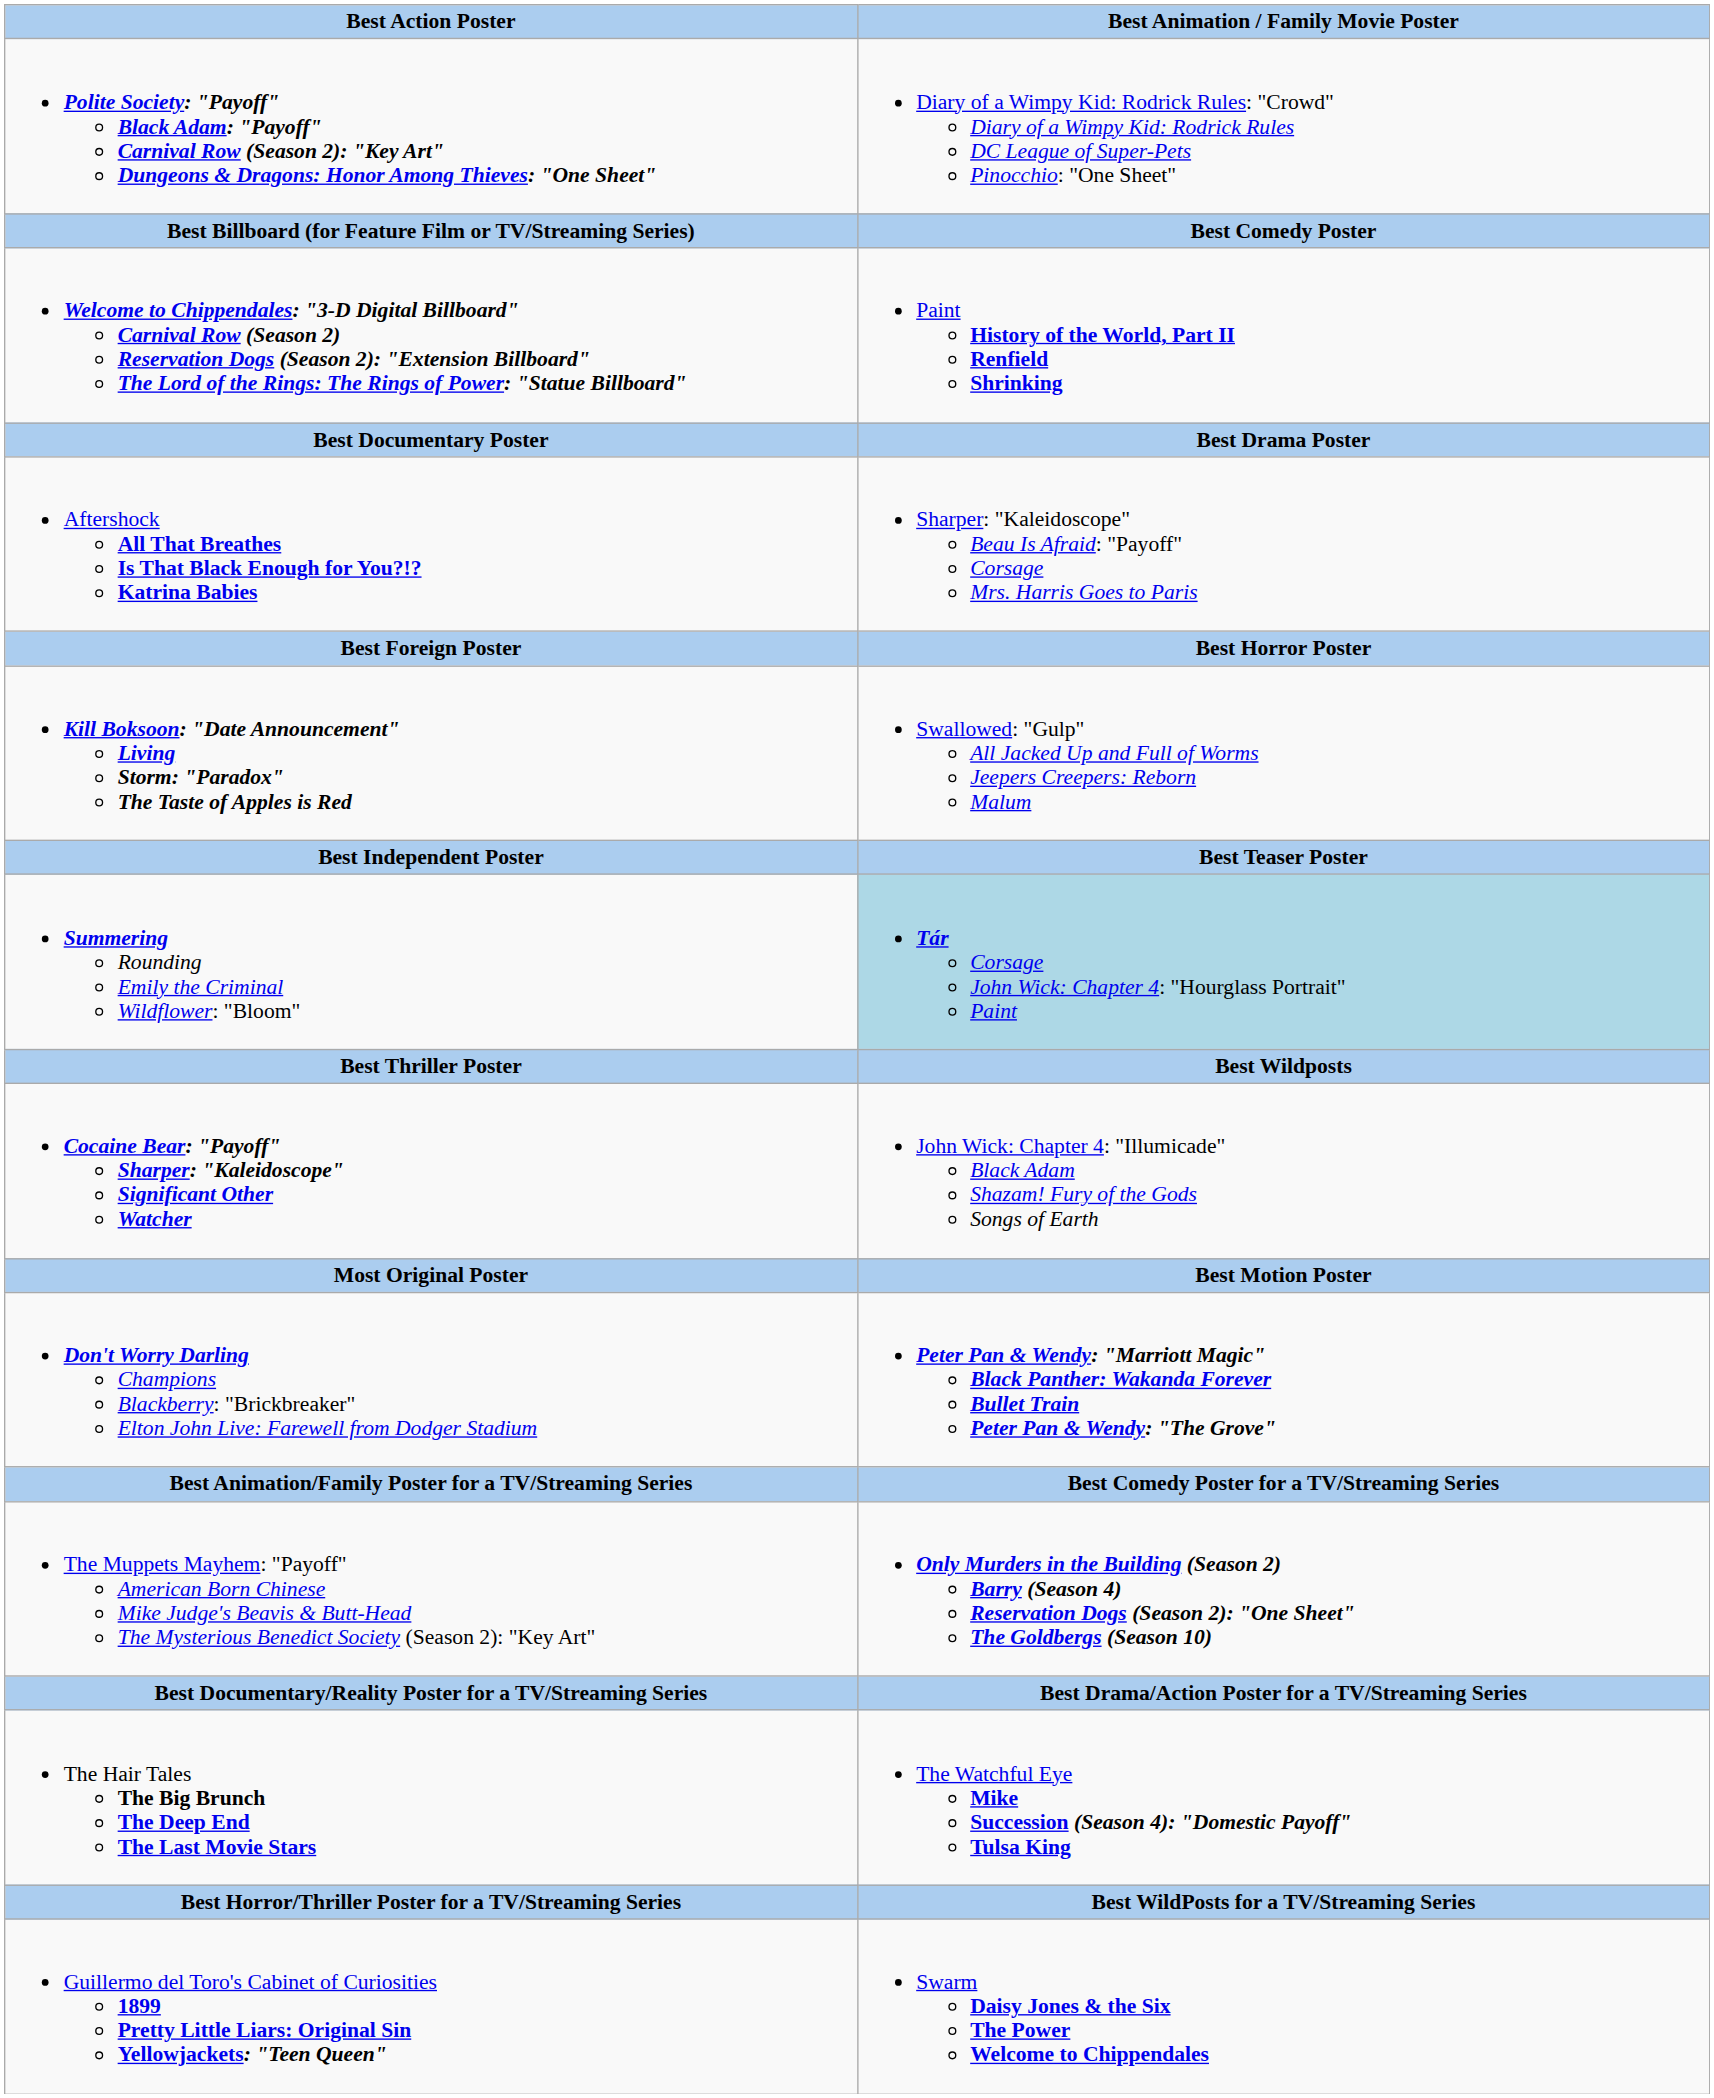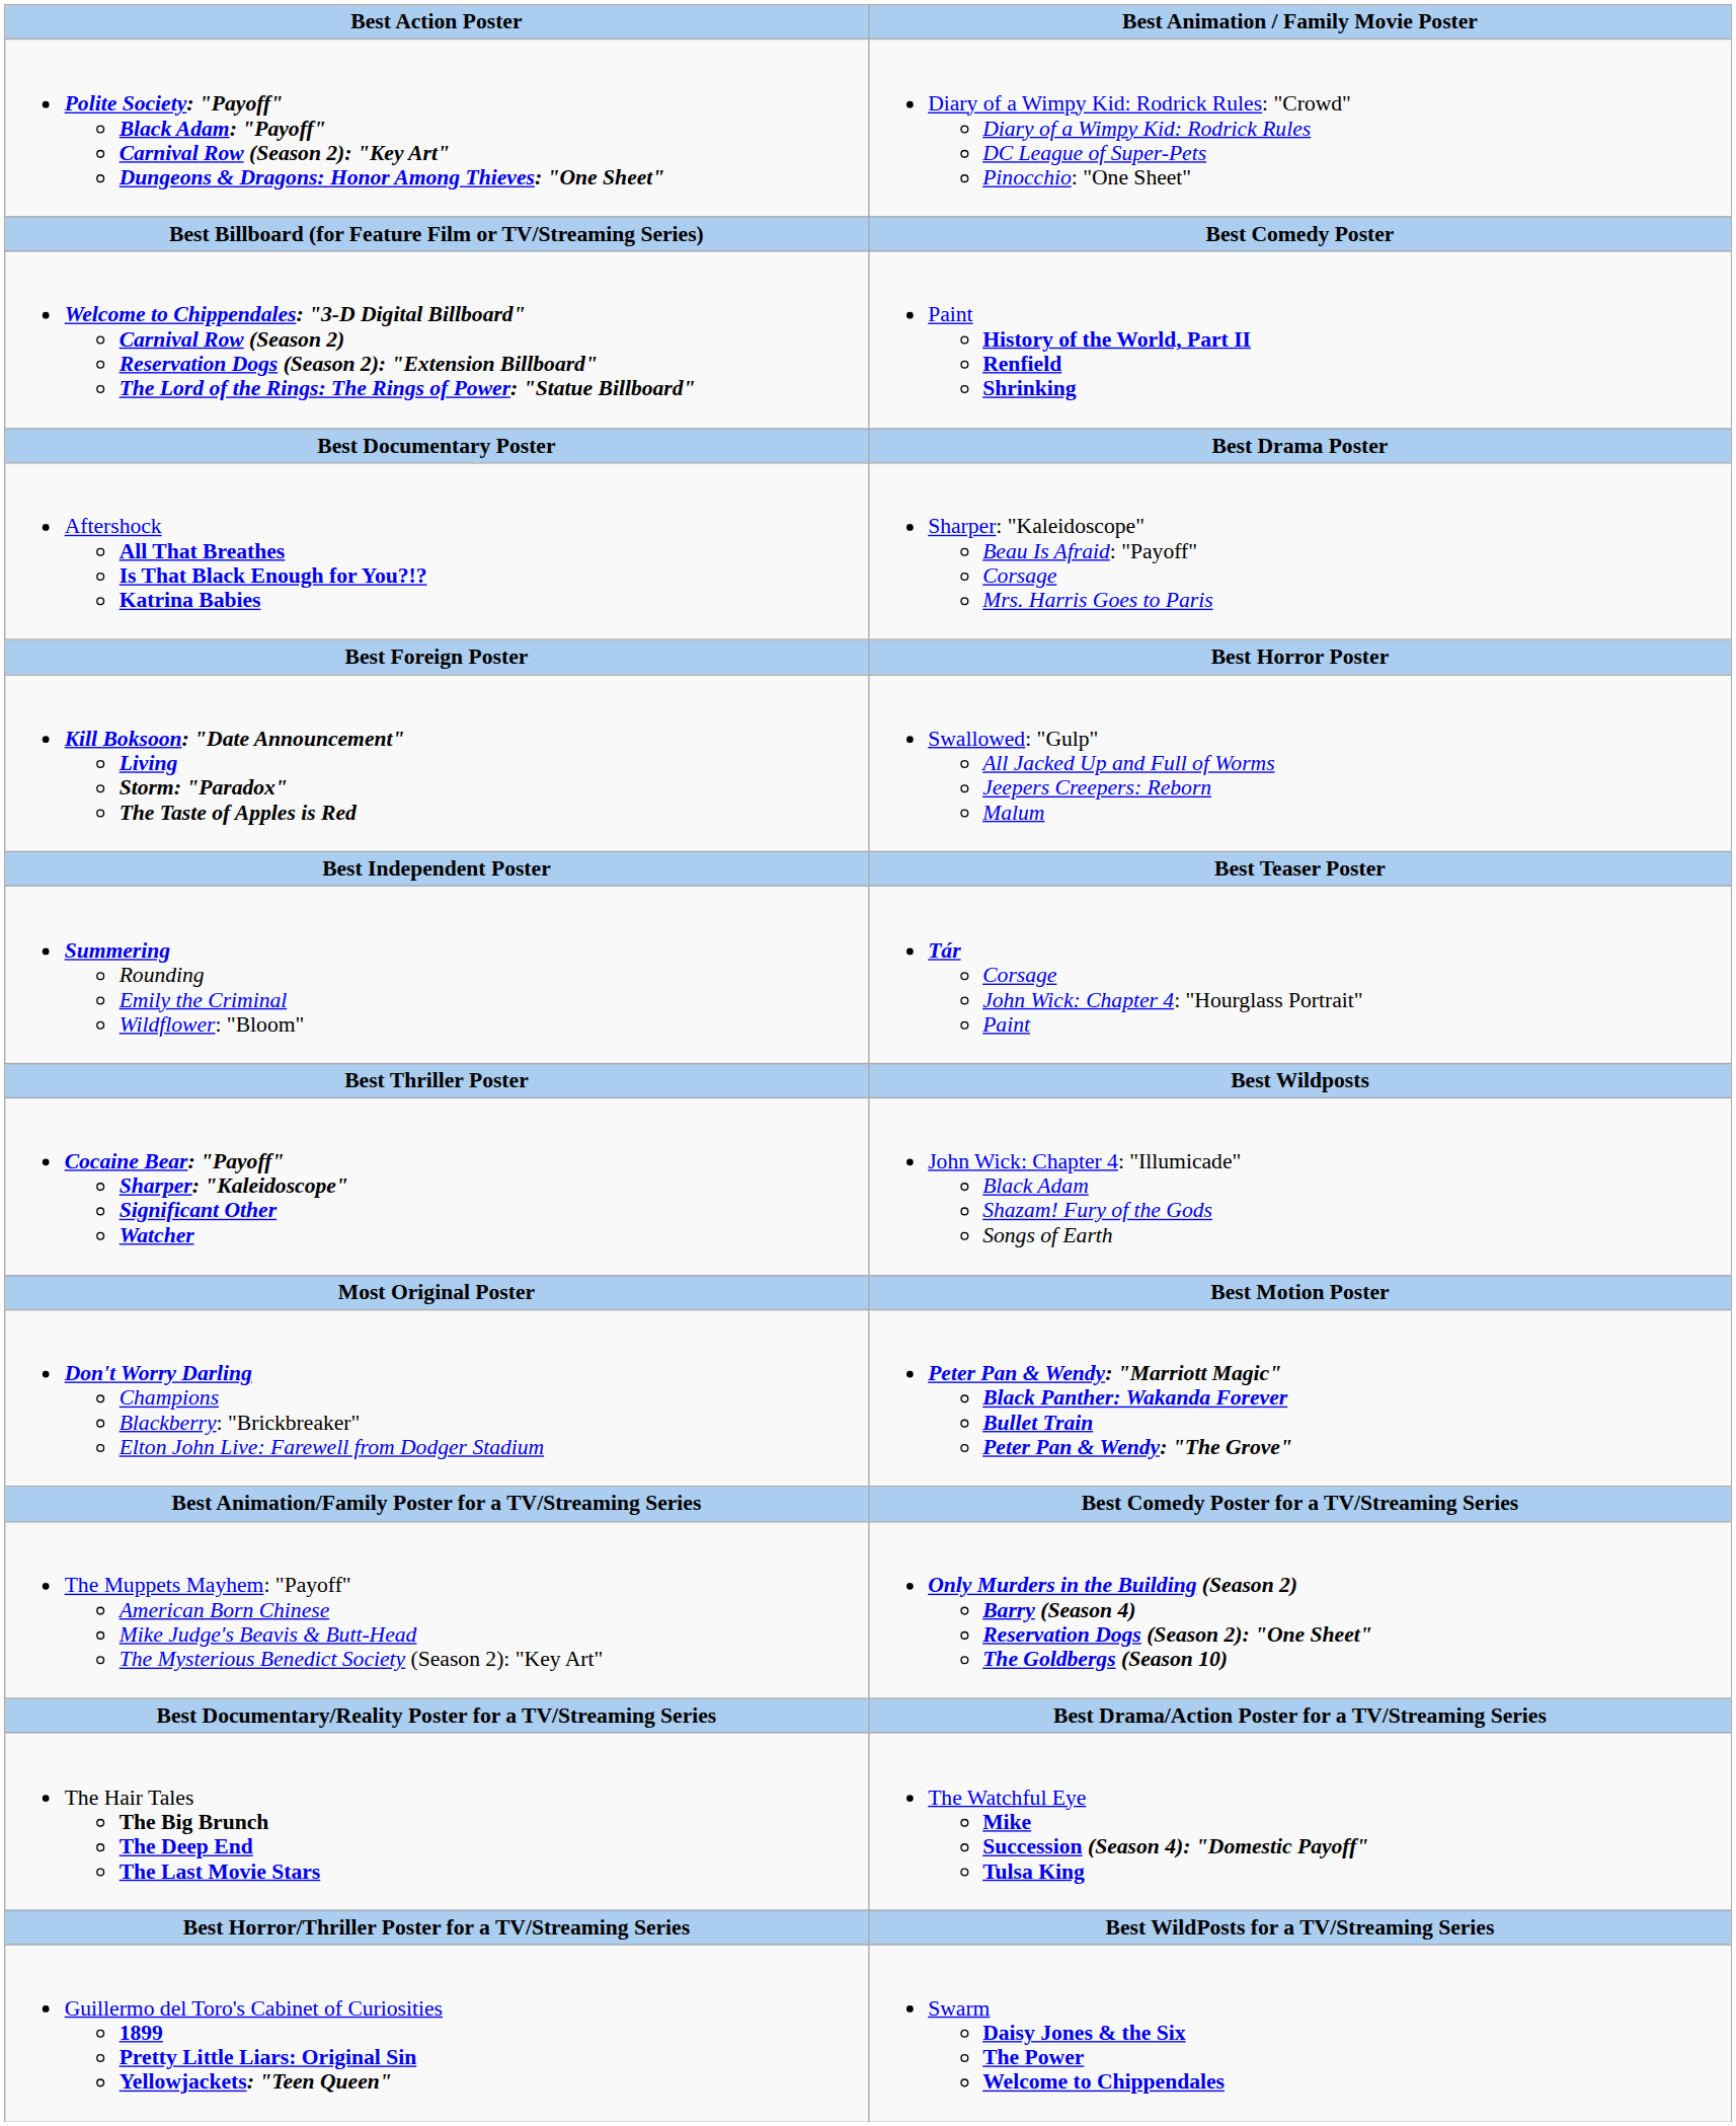Summering Rounding Emily the Criminal Wildflower: "Bloom" | Best Animation / Family Movie Poster: lightblue background -> no background
